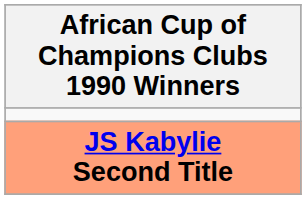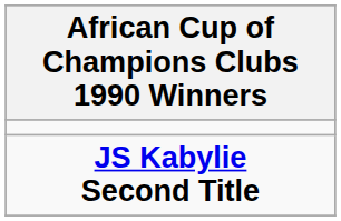row 3 | column 1: lightsalmon background -> no background
